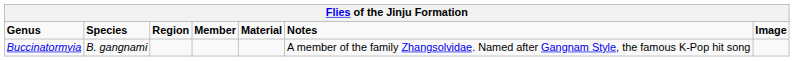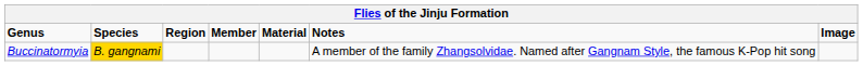Buccinatormyia | Species: no background -> gold background
